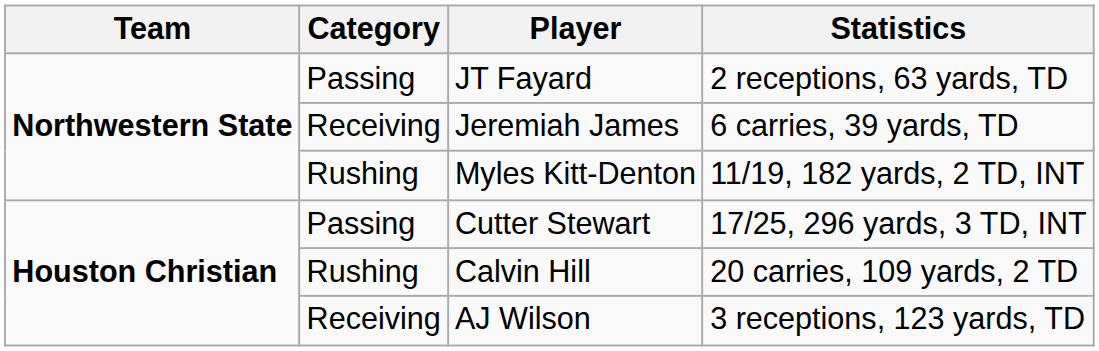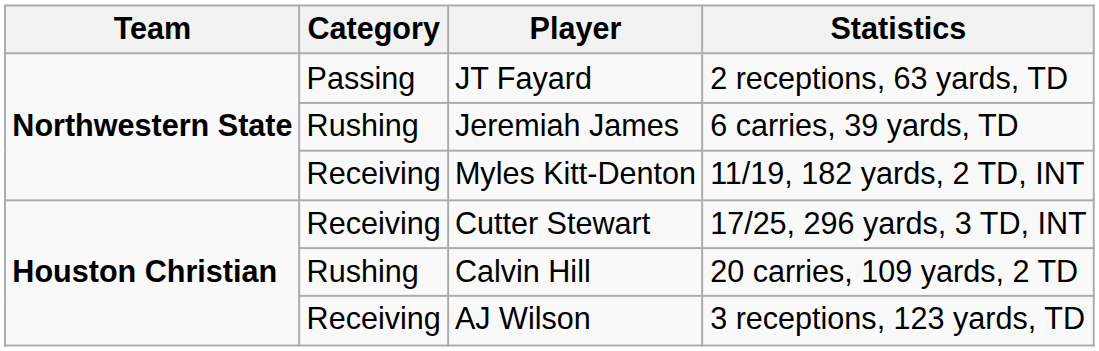Jeremiah James | Category: Receiving -> Rushing
Myles Kitt-Denton | Category: Rushing -> Receiving
Cutter Stewart | Category: Passing -> Receiving
